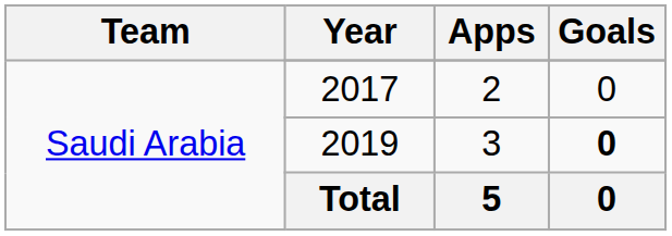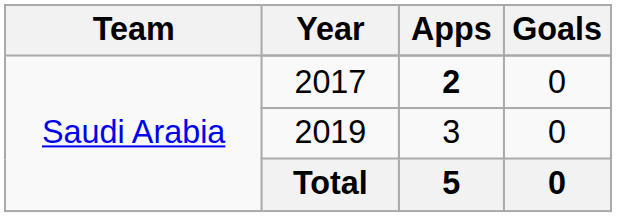2017 | Apps: normal -> bold
2019 | Goals: bold -> normal
